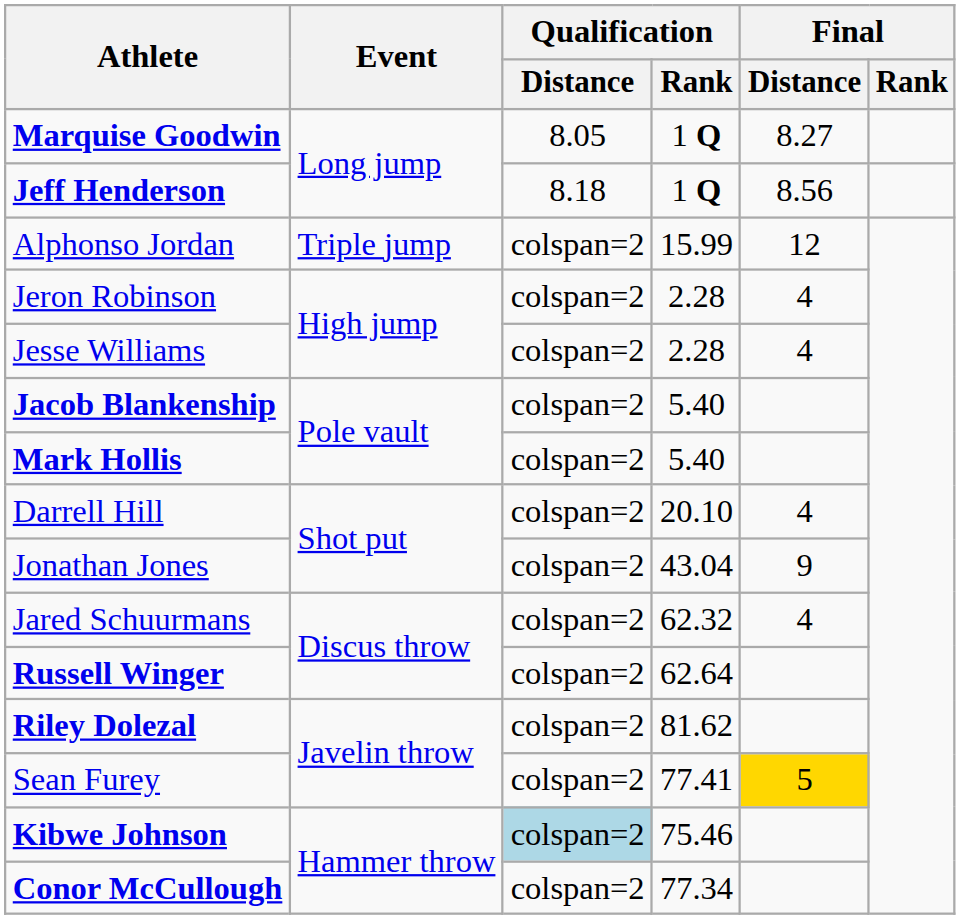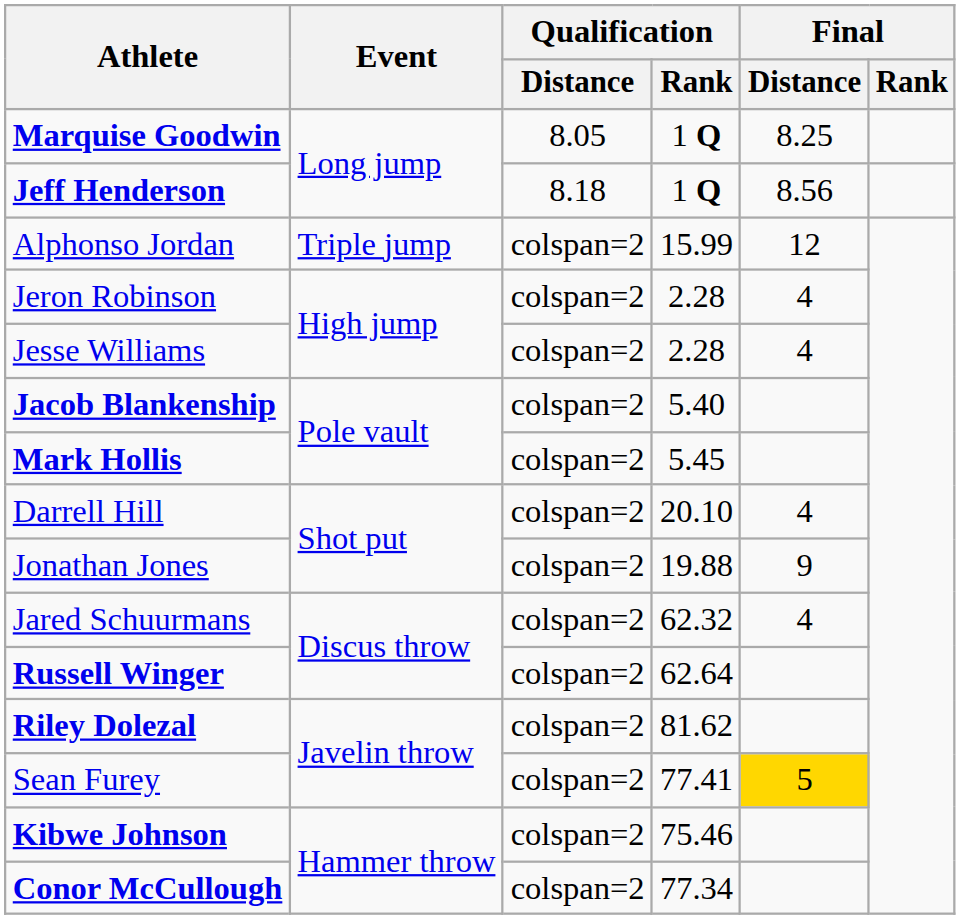Marquise Goodwin | Final / Distance: 8.27 -> 8.25
Mark Hollis | Qualification / Rank: 5.40 -> 5.45
Jonathan Jones | Qualification / Rank: 43.04 -> 19.88
Kibwe Johnson | Qualification / Distance: lightblue background -> no background
